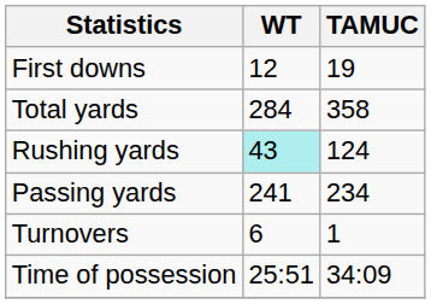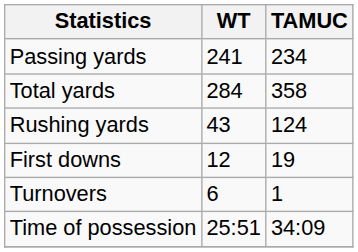rows swapped: First downs <-> Passing yards
Rushing yards | WT: paleturquoise background -> no background
